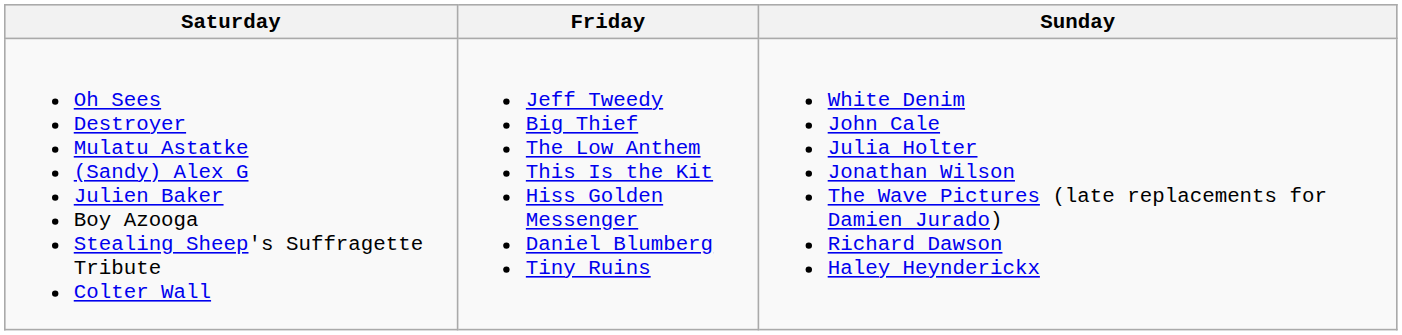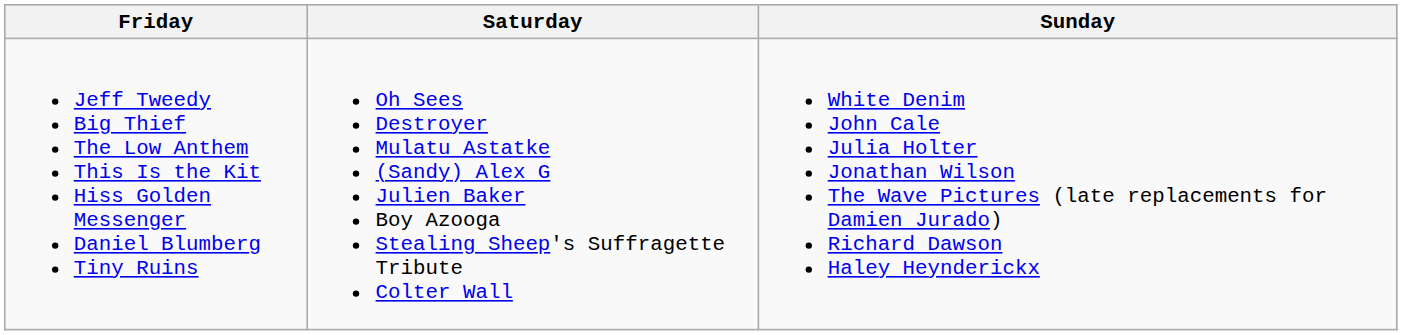columns swapped: Friday <-> Saturday
